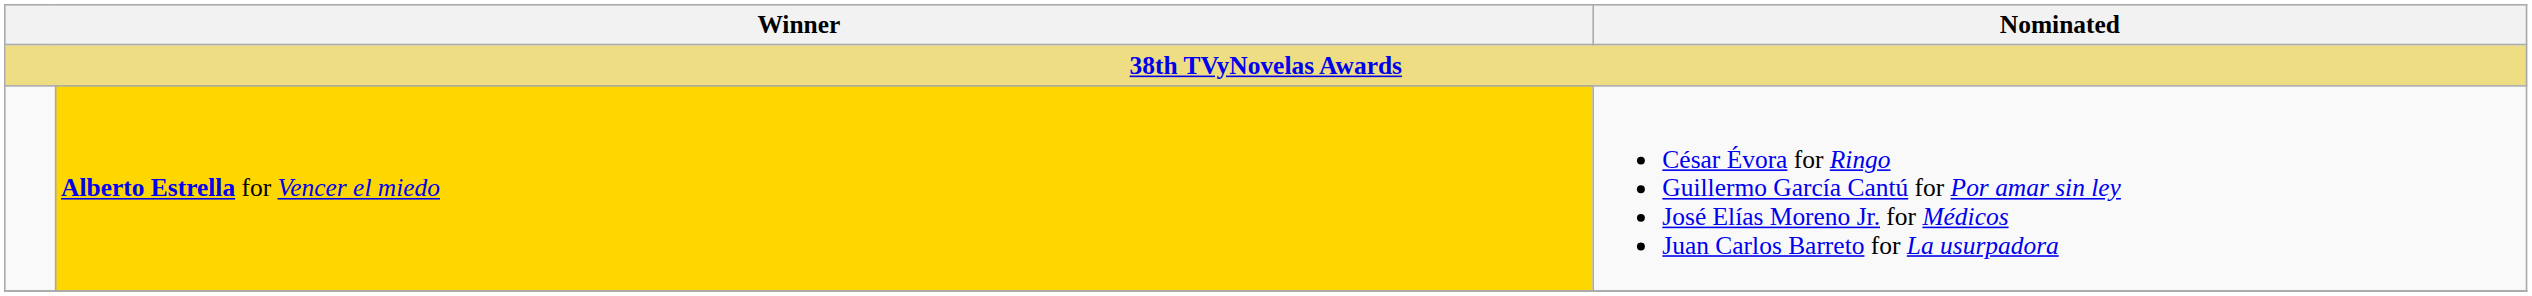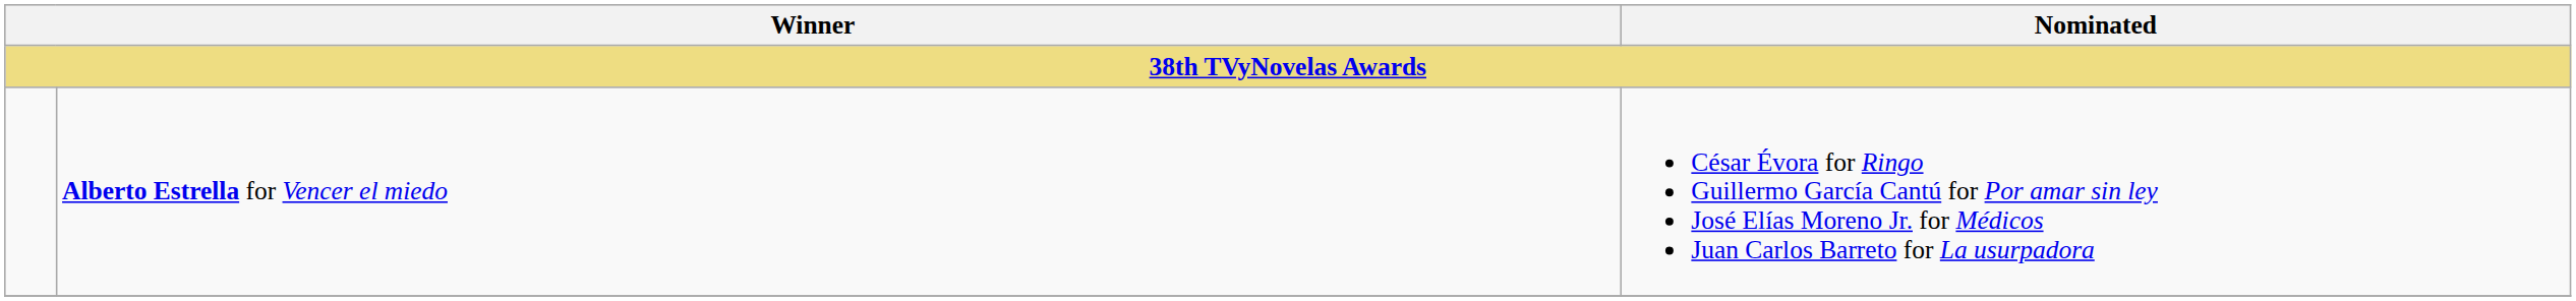Alberto Estrella for Vencer el miedo | column 2: gold background -> no background
